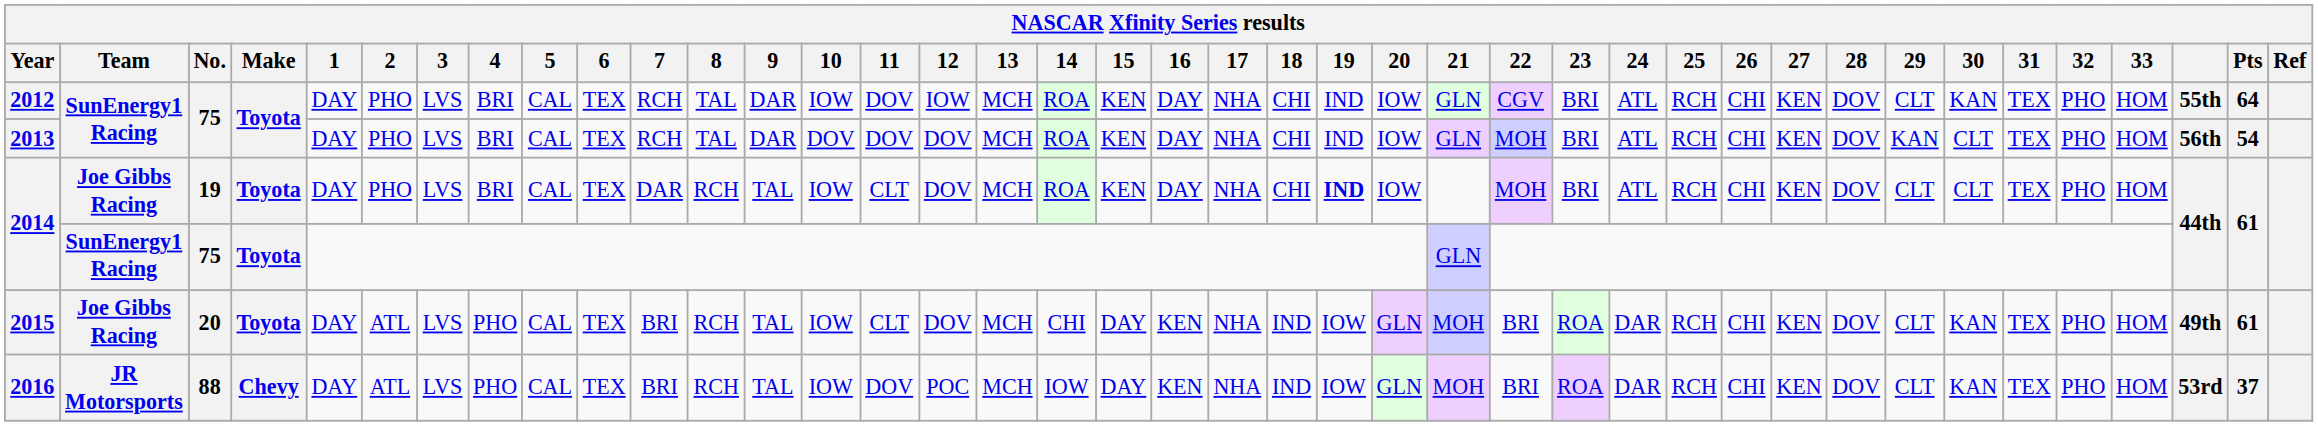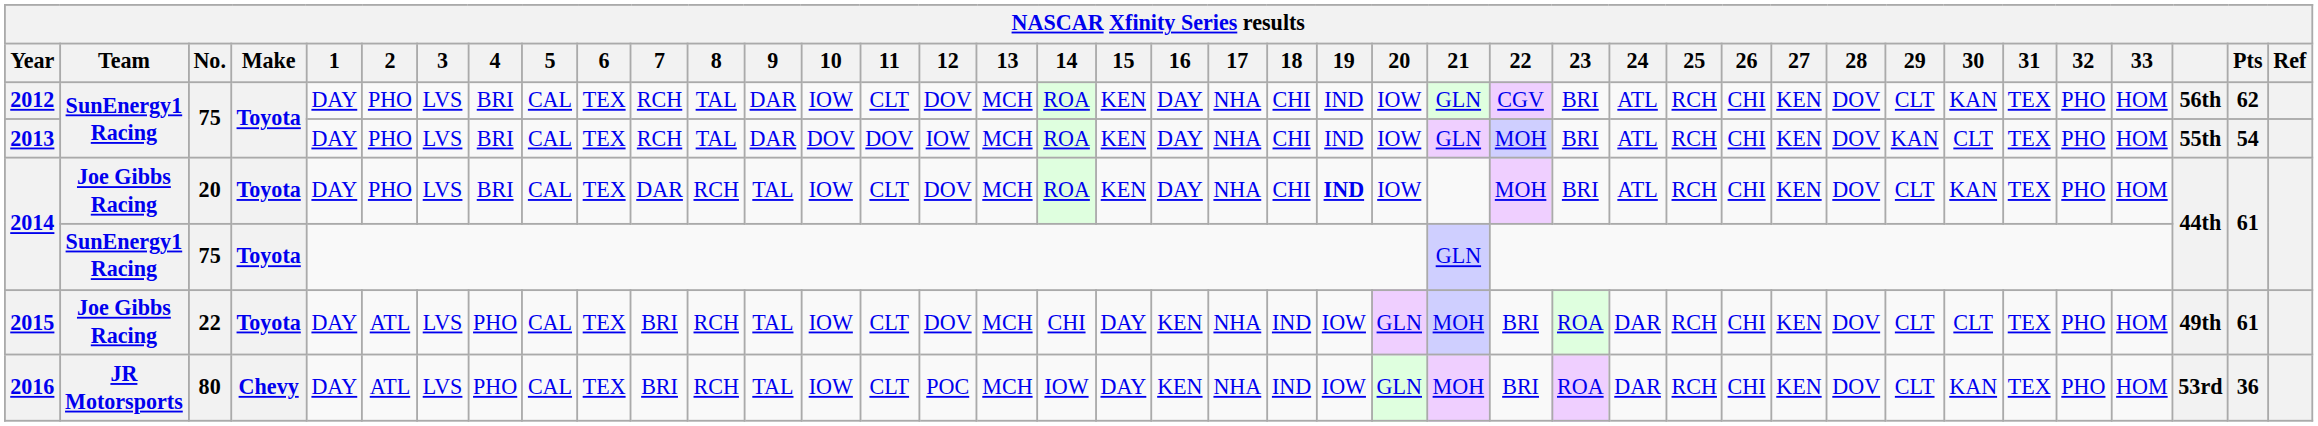2012 | 11: DOV -> CLT
2012 | 12: IOW -> DOV
2012 | column 38: 55th -> 56th
2012 | Pts: 64 -> 62
2013 | 12: DOV -> IOW
2013 | column 38: 56th -> 55th
2014 / Joe Gibbs Racing | No.: 19 -> 20
2014 / Joe Gibbs Racing | 30: CLT -> KAN
2015 | No.: 20 -> 22
2015 | 30: KAN -> CLT
2016 | No.: 88 -> 80
2016 | 11: DOV -> CLT
2016 | Pts: 37 -> 36
